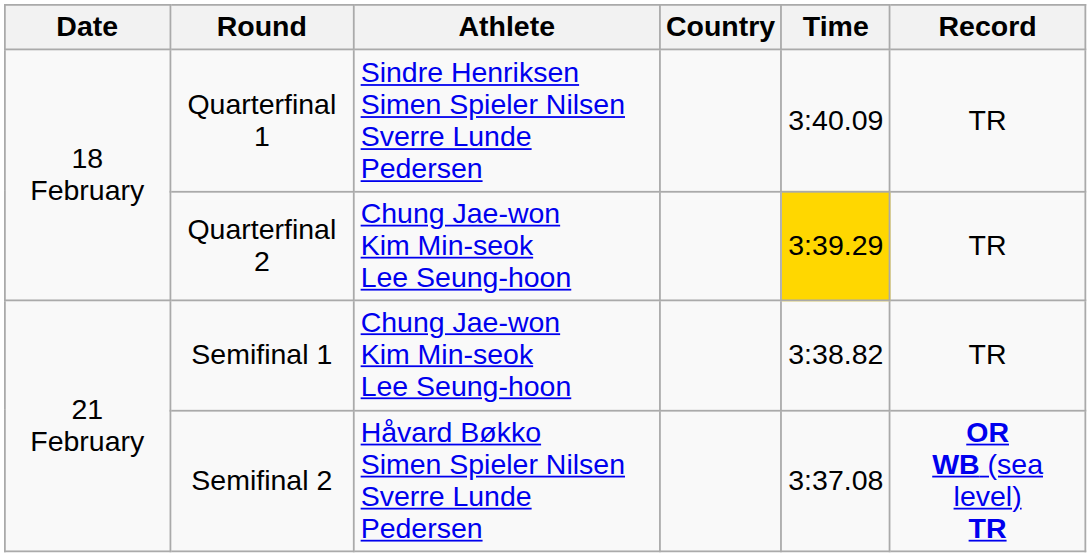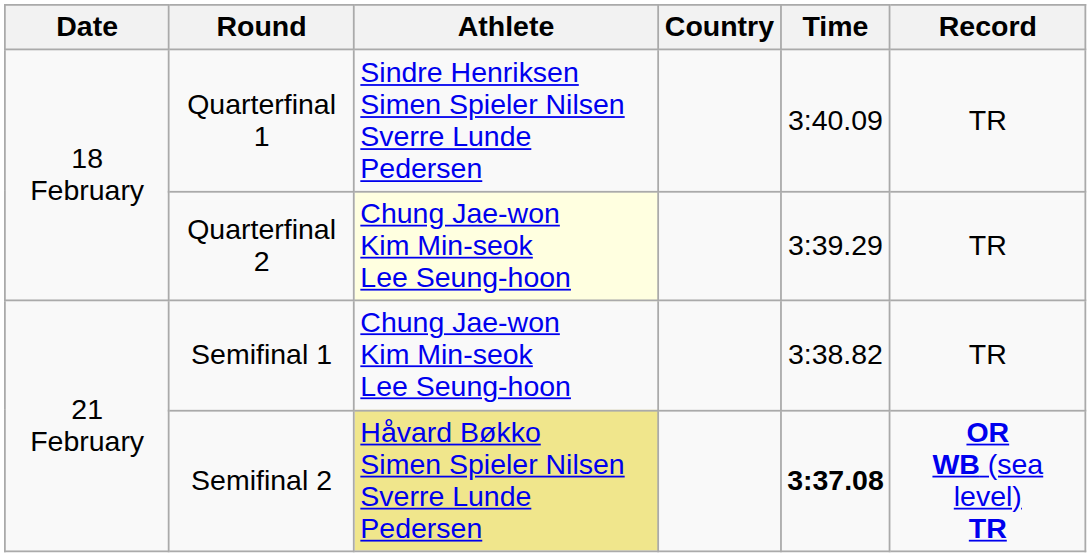Quarterfinal 2 | Athlete: no background -> lightyellow background
Quarterfinal 2 | Time: gold background -> no background
Semifinal 2 | Athlete: no background -> khaki background
Semifinal 2 | Time: normal -> bold
